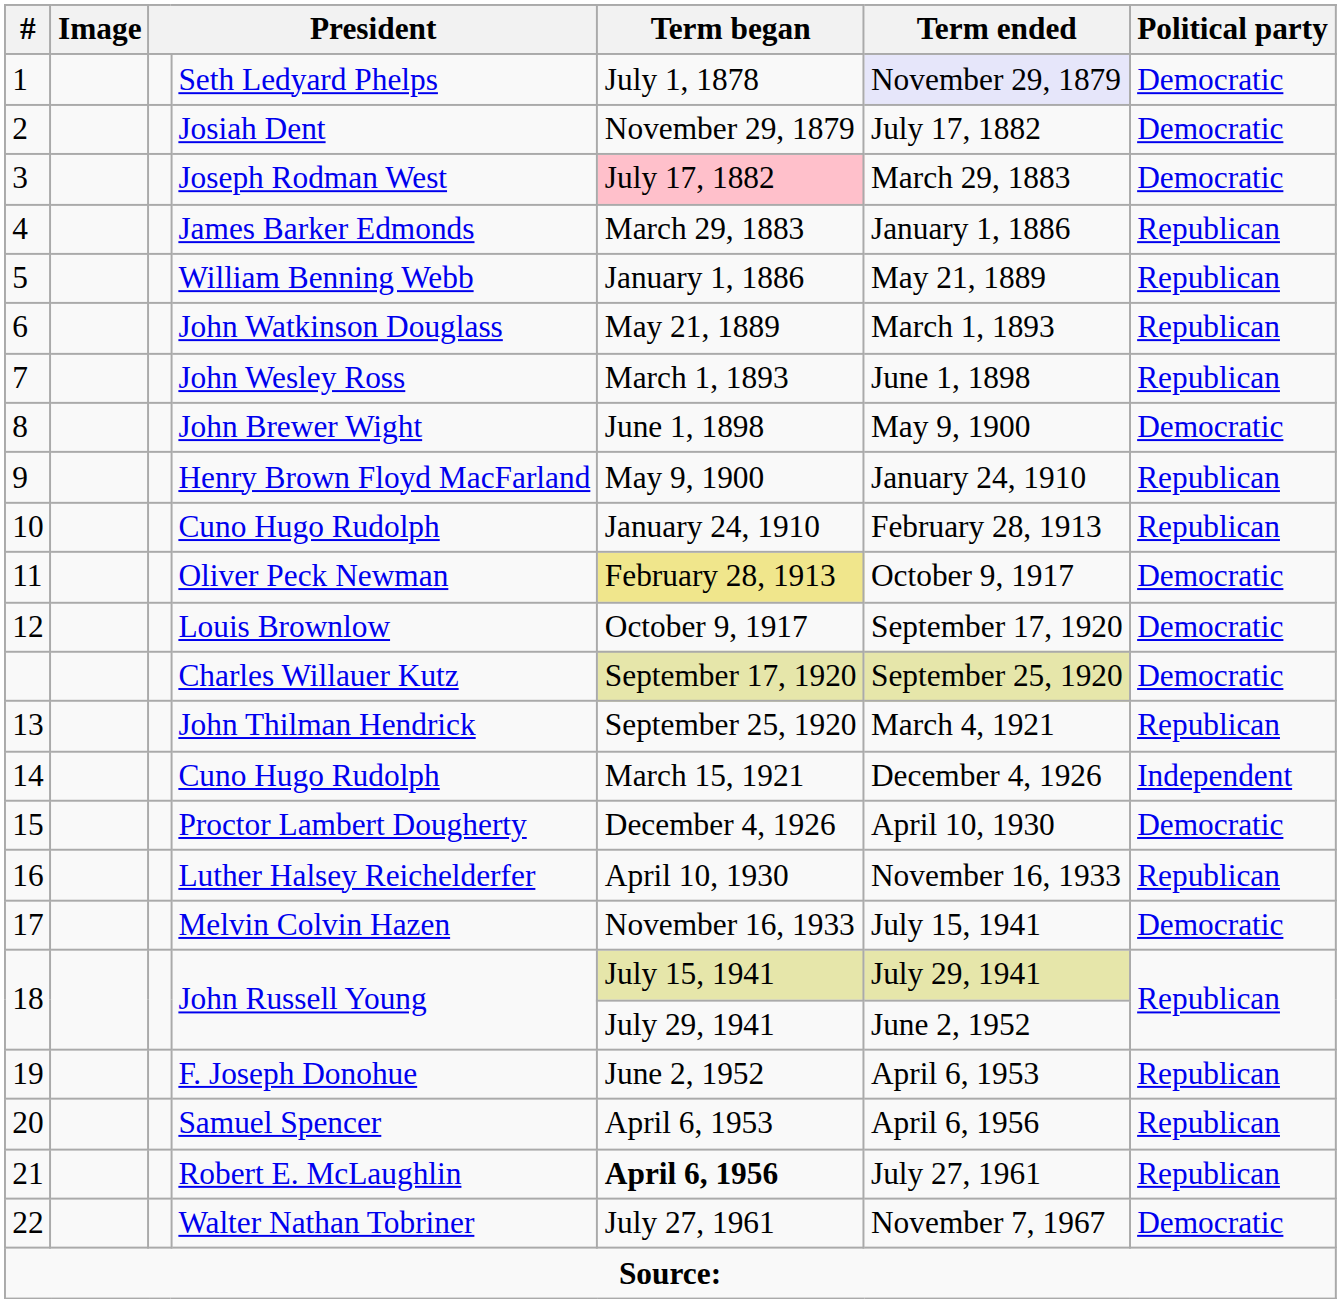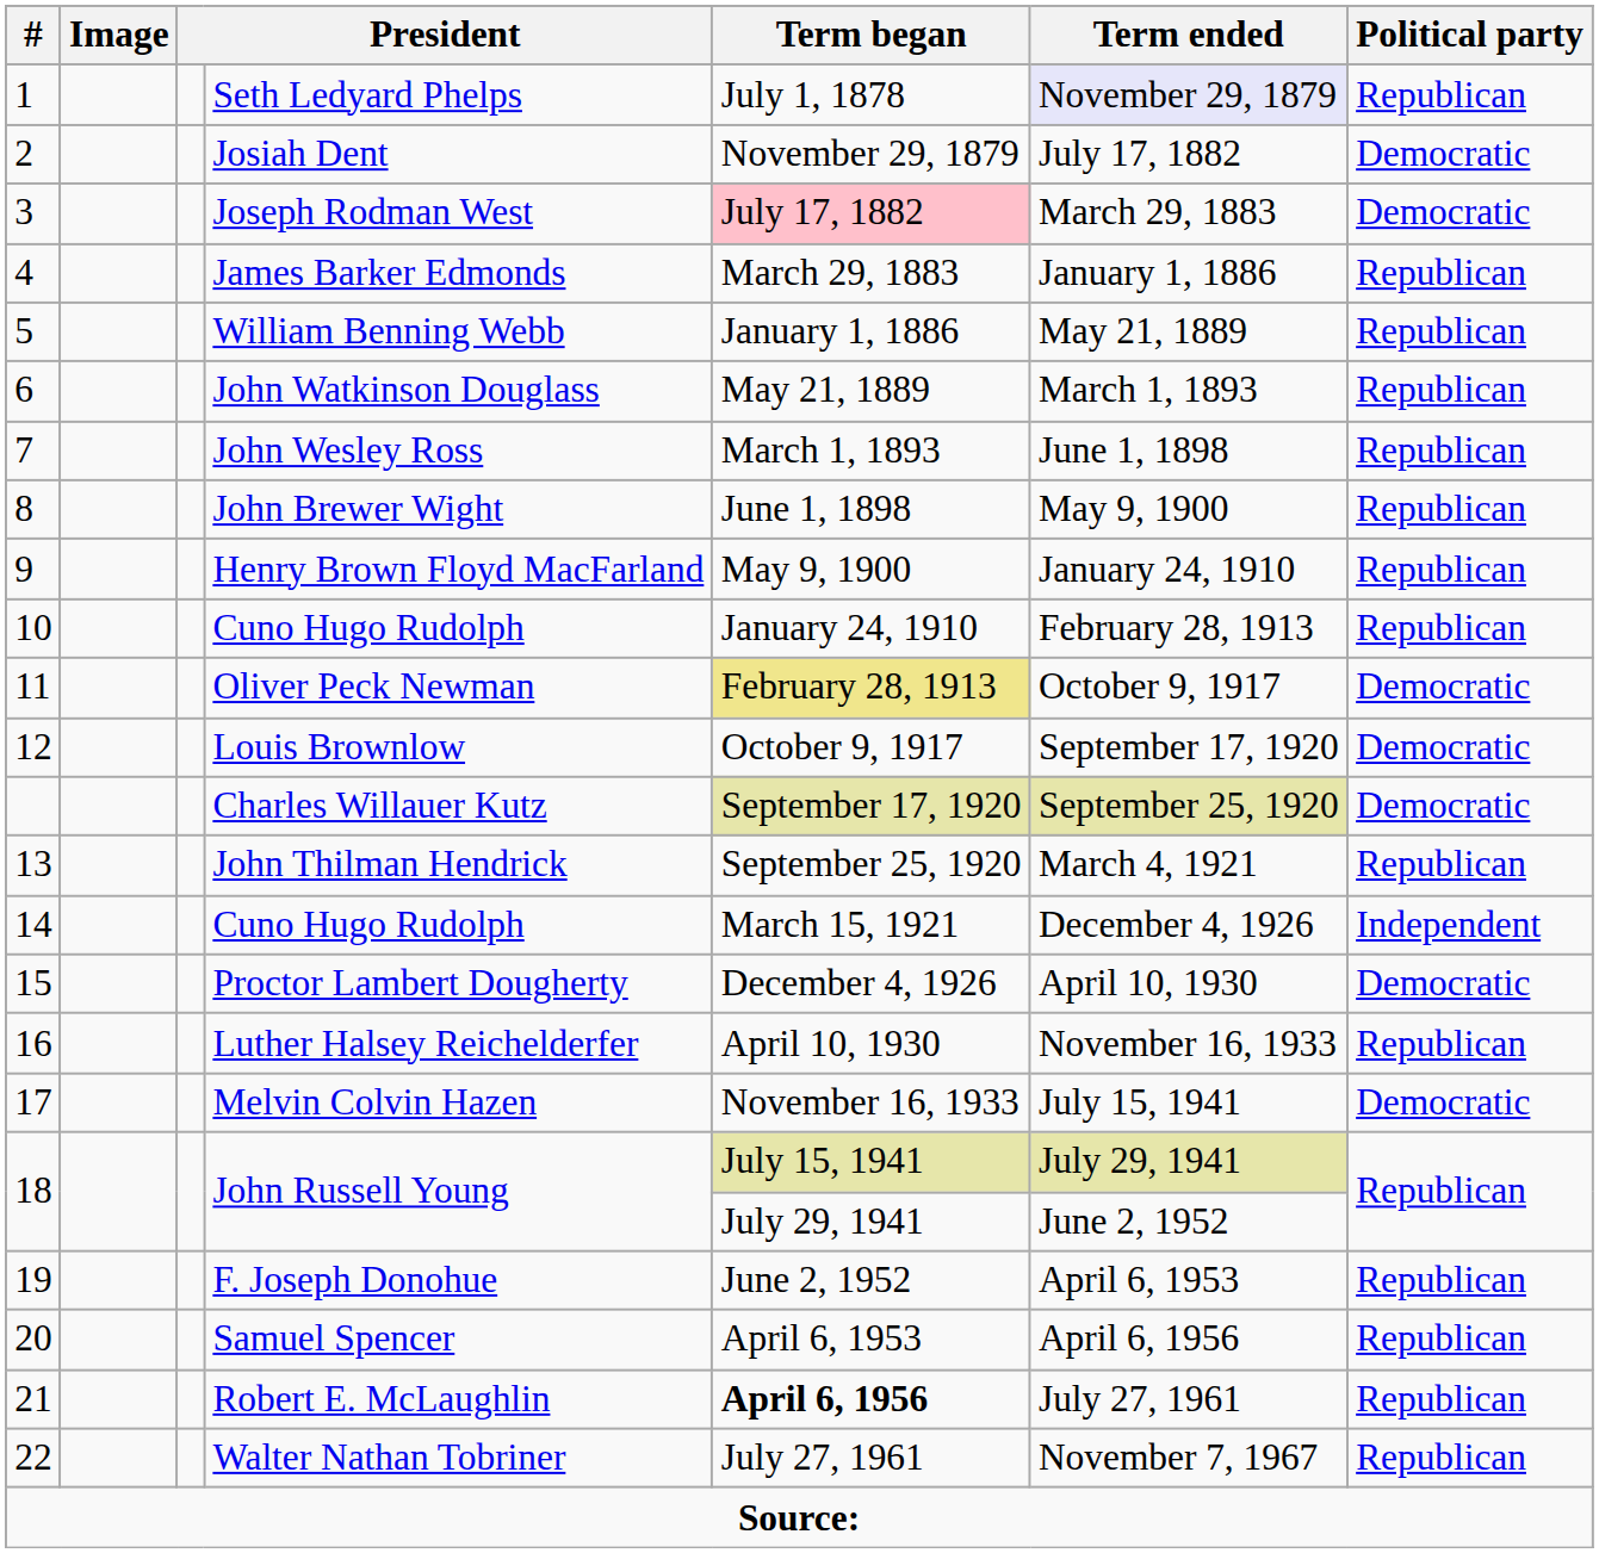Seth Ledyard Phelps | Political party: Democratic -> Republican
John Brewer Wight | Political party: Democratic -> Republican
Walter Nathan Tobriner | Political party: Democratic -> Republican
